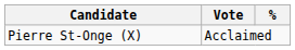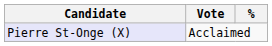Pierre St-Onge (X) | Candidate: no background -> lavender background
